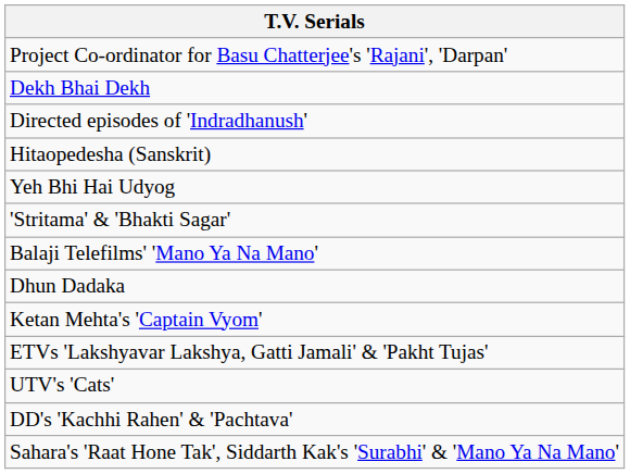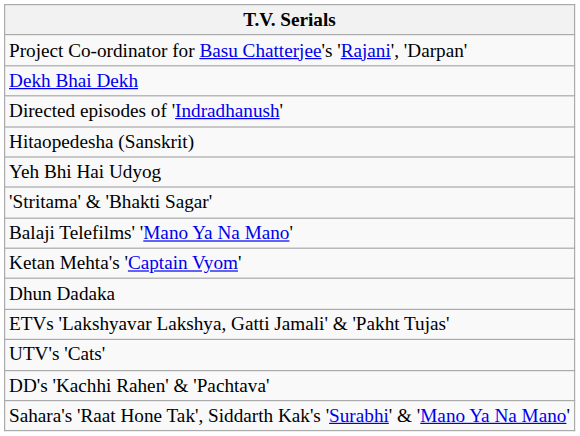row 9 | column 1: Dhun Dadaka -> Ketan Mehta's 'Captain Vyom'
row 10 | column 1: Ketan Mehta's 'Captain Vyom' -> Dhun Dadaka
